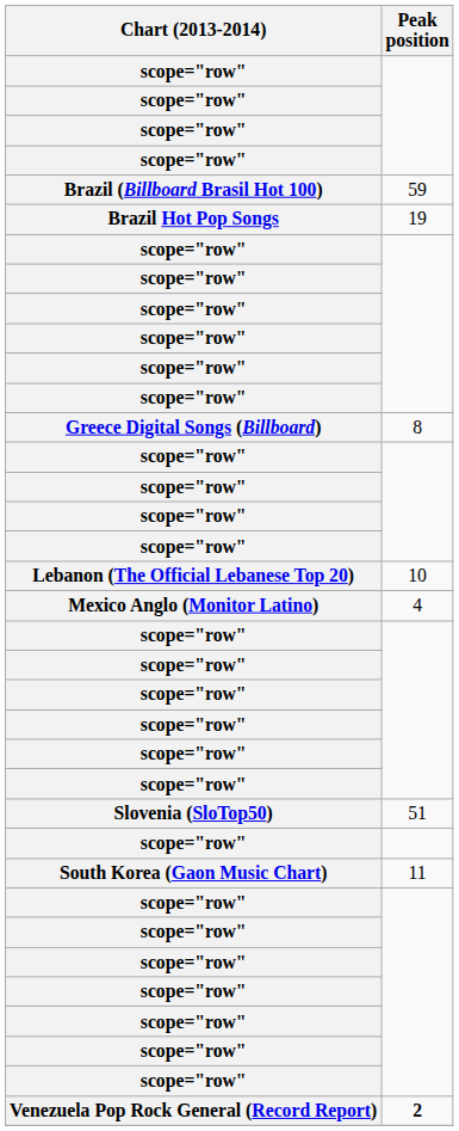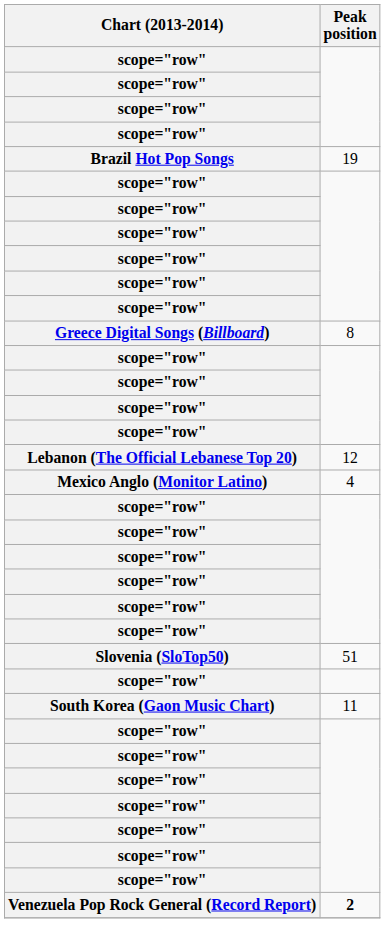- row: Brazil (Billboard Brasil Hot 100) | 59
Lebanon (The Official Lebanese Top 20) | Peak position: 10 -> 12
